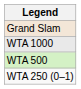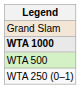row 3 | column 1: normal -> bold
